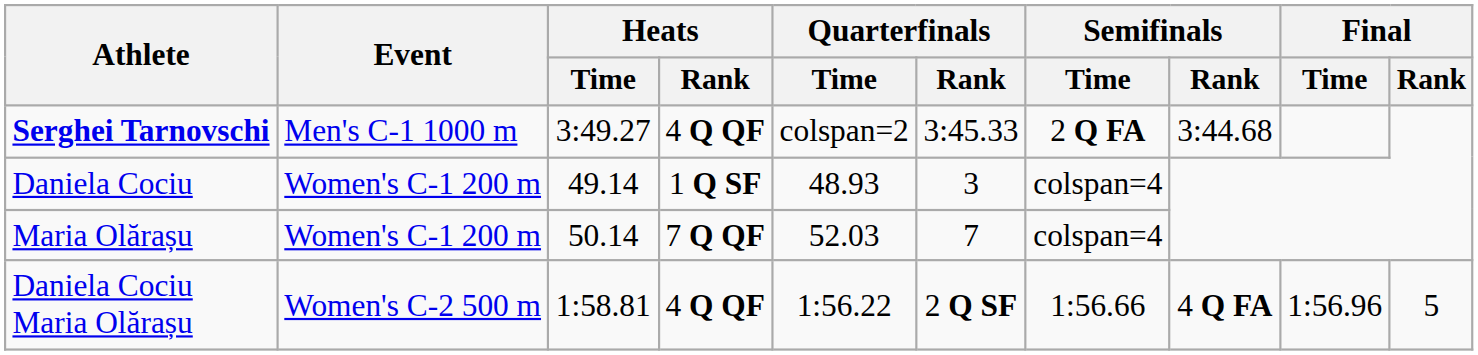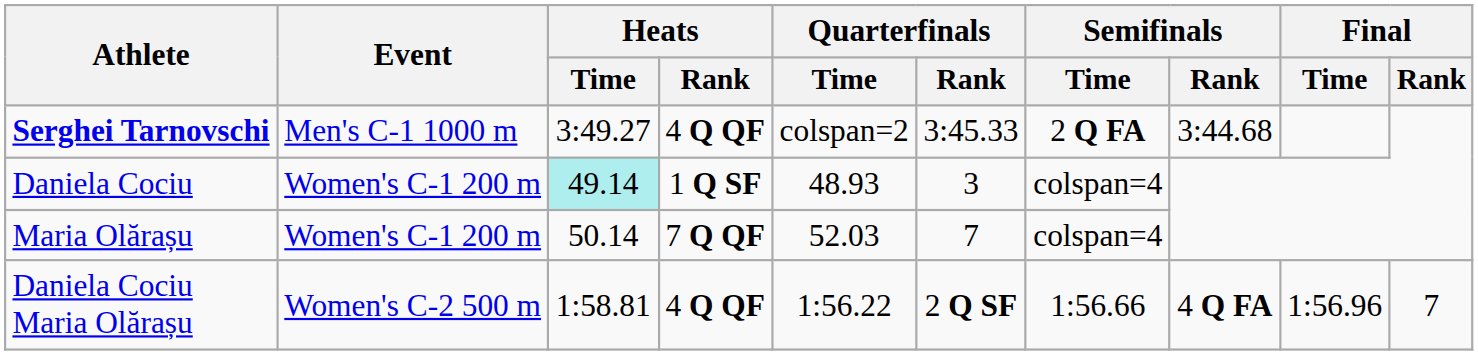Daniela Cociu | Heats / Time: no background -> paleturquoise background
Daniela Cociu Maria Olărașu | Final / Rank: 5 -> 7
